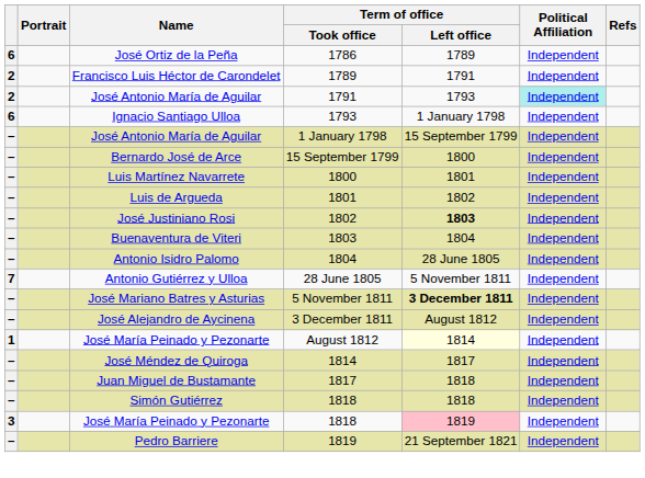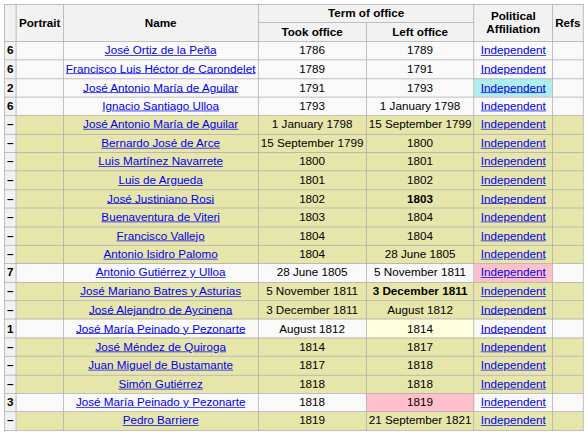Francisco Luis Héctor de Carondelet | column 1: 2 -> 6
+ row: – | Francisco Vallejo | 1804 | 1804 | Independent
Antonio Gutiérrez y Ulloa | Political Affiliation: no background -> pink background
